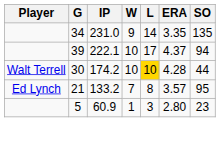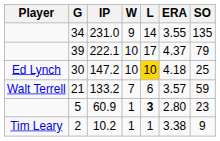34 | ERA: 3.35 -> 3.55
39 | SO: 94 -> 79
30 | Player: Walt Terrell -> Ed Lynch
30 | IP: 174.2 -> 147.2
30 | ERA: 4.28 -> 4.18
30 | SO: 44 -> 25
21 | Player: Ed Lynch -> Walt Terrell
21 | L: 8 -> 6
21 | SO: 95 -> 59
5 | L: normal -> bold
+ row: Tim Leary | 2 | 10.2 | 1 | 1 | 3.38 | 9
